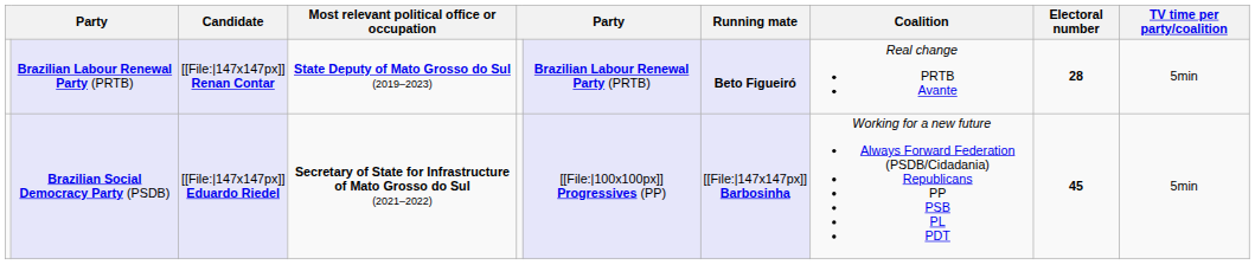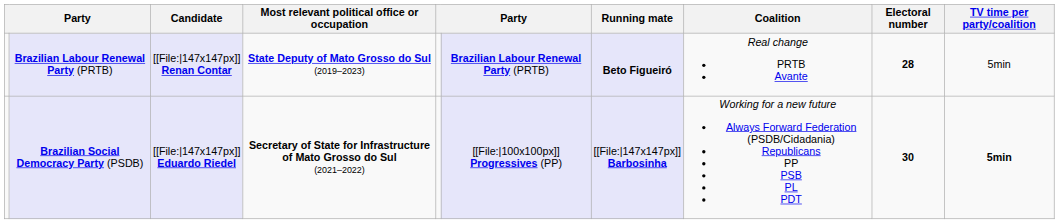Brazilian Social Democracy Party (PSDB) | Electoral number: 45 -> 30
Brazilian Social Democracy Party (PSDB) | TV time per party/coalition: normal -> bold
